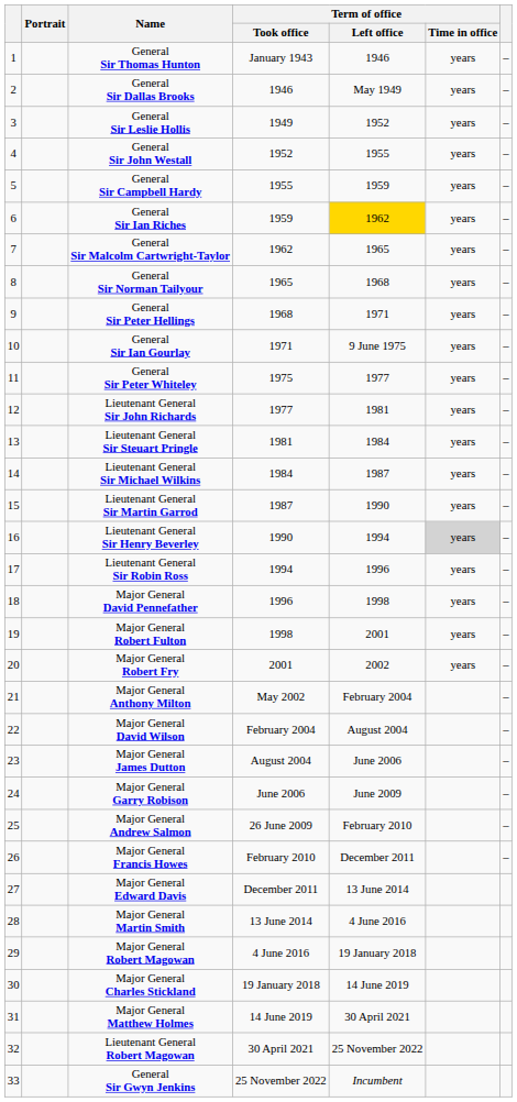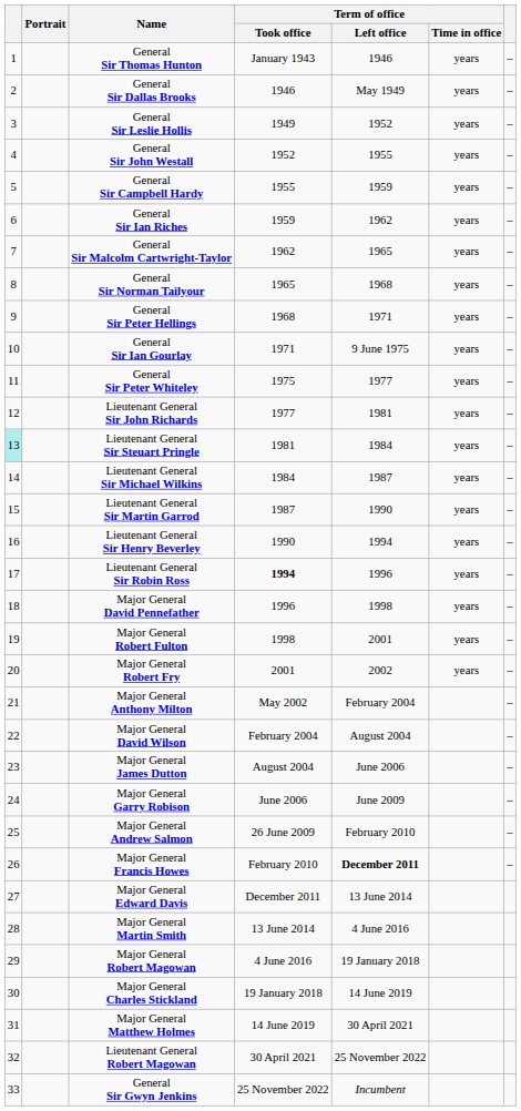General Sir Ian Riches | Term of office / Left office: gold background -> no background
Lieutenant General Sir Steuart Pringle | column 1: no background -> paleturquoise background
Lieutenant General Sir Henry Beverley | Term of office / Time in office: lightgrey background -> no background
Lieutenant General Sir Robin Ross | Term of office / Took office: normal -> bold
Major General Francis Howes | Term of office / Left office: normal -> bold
